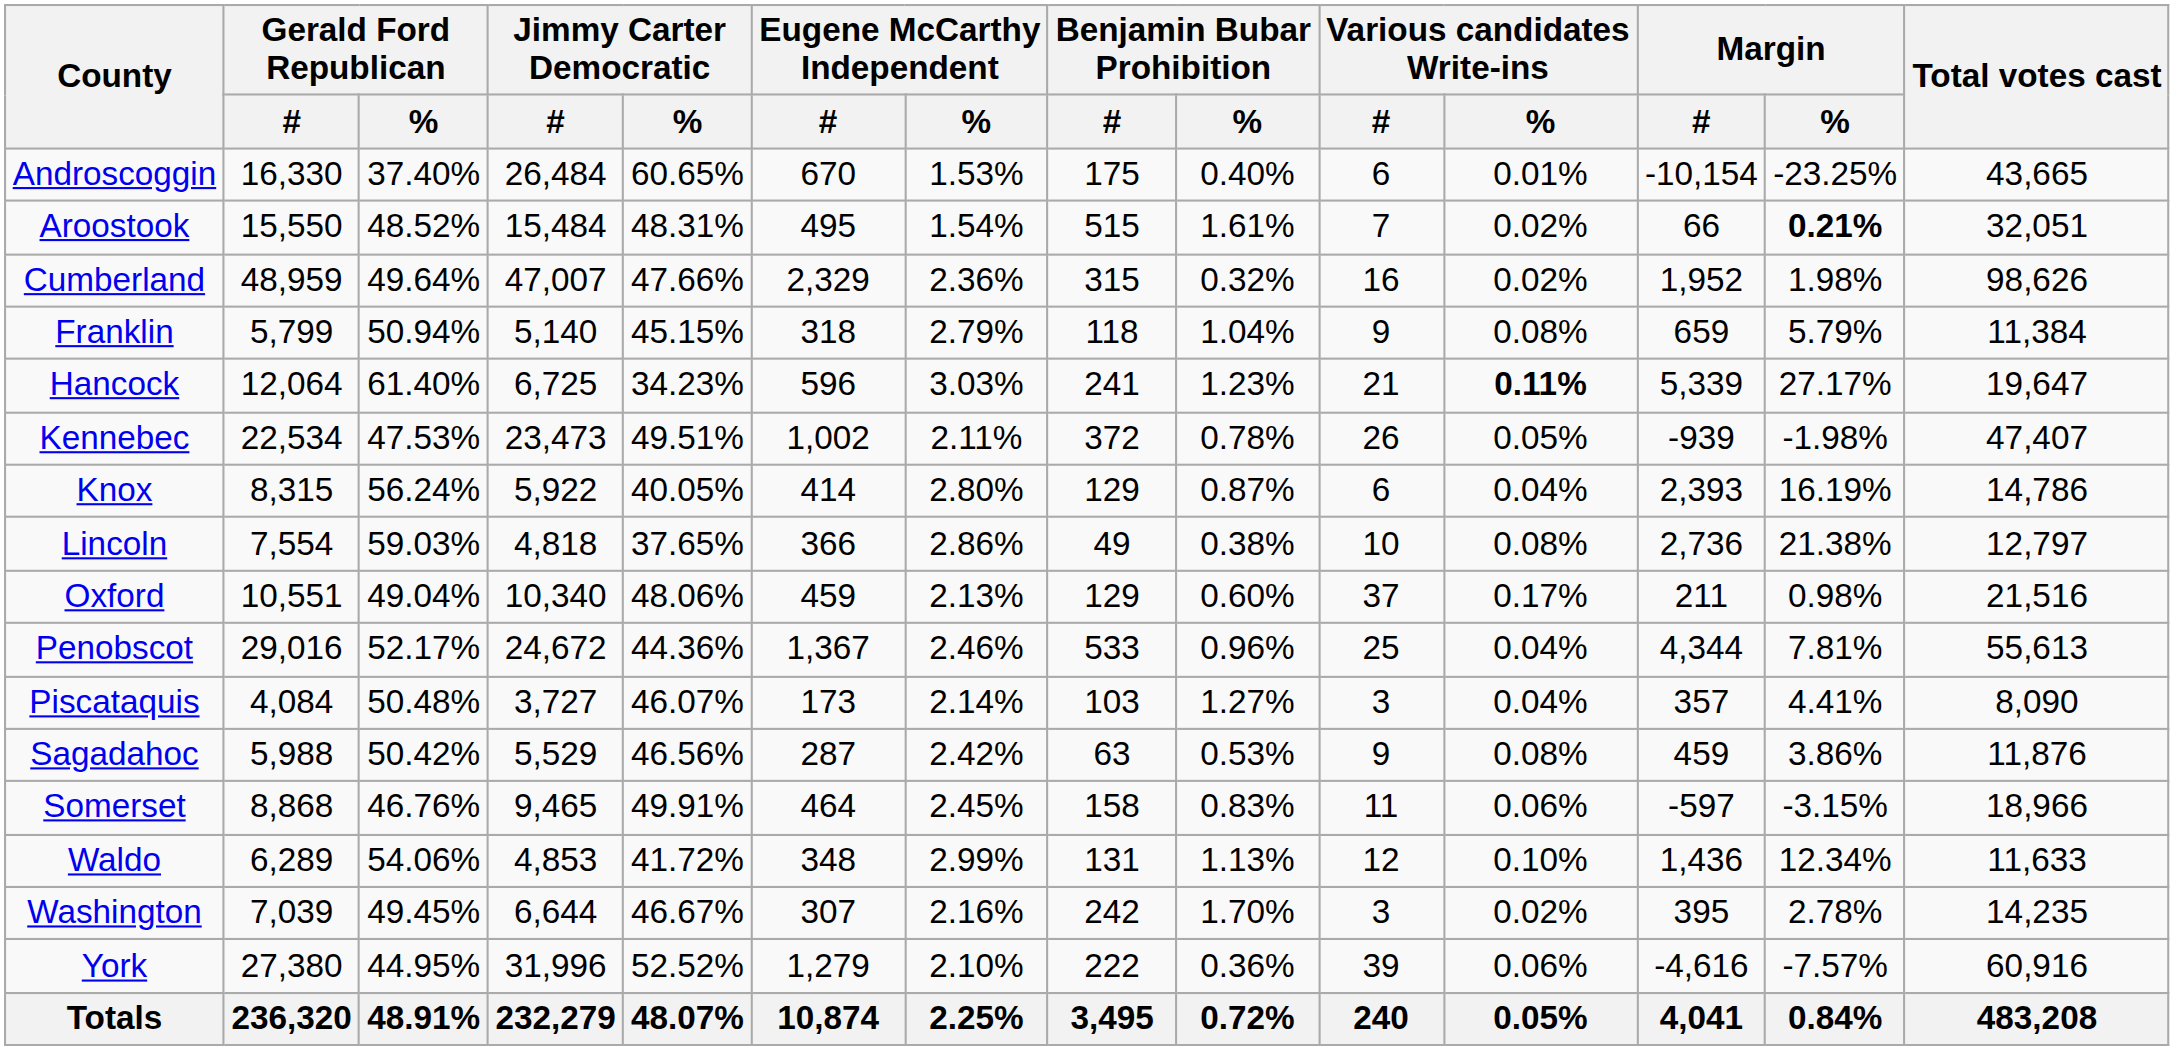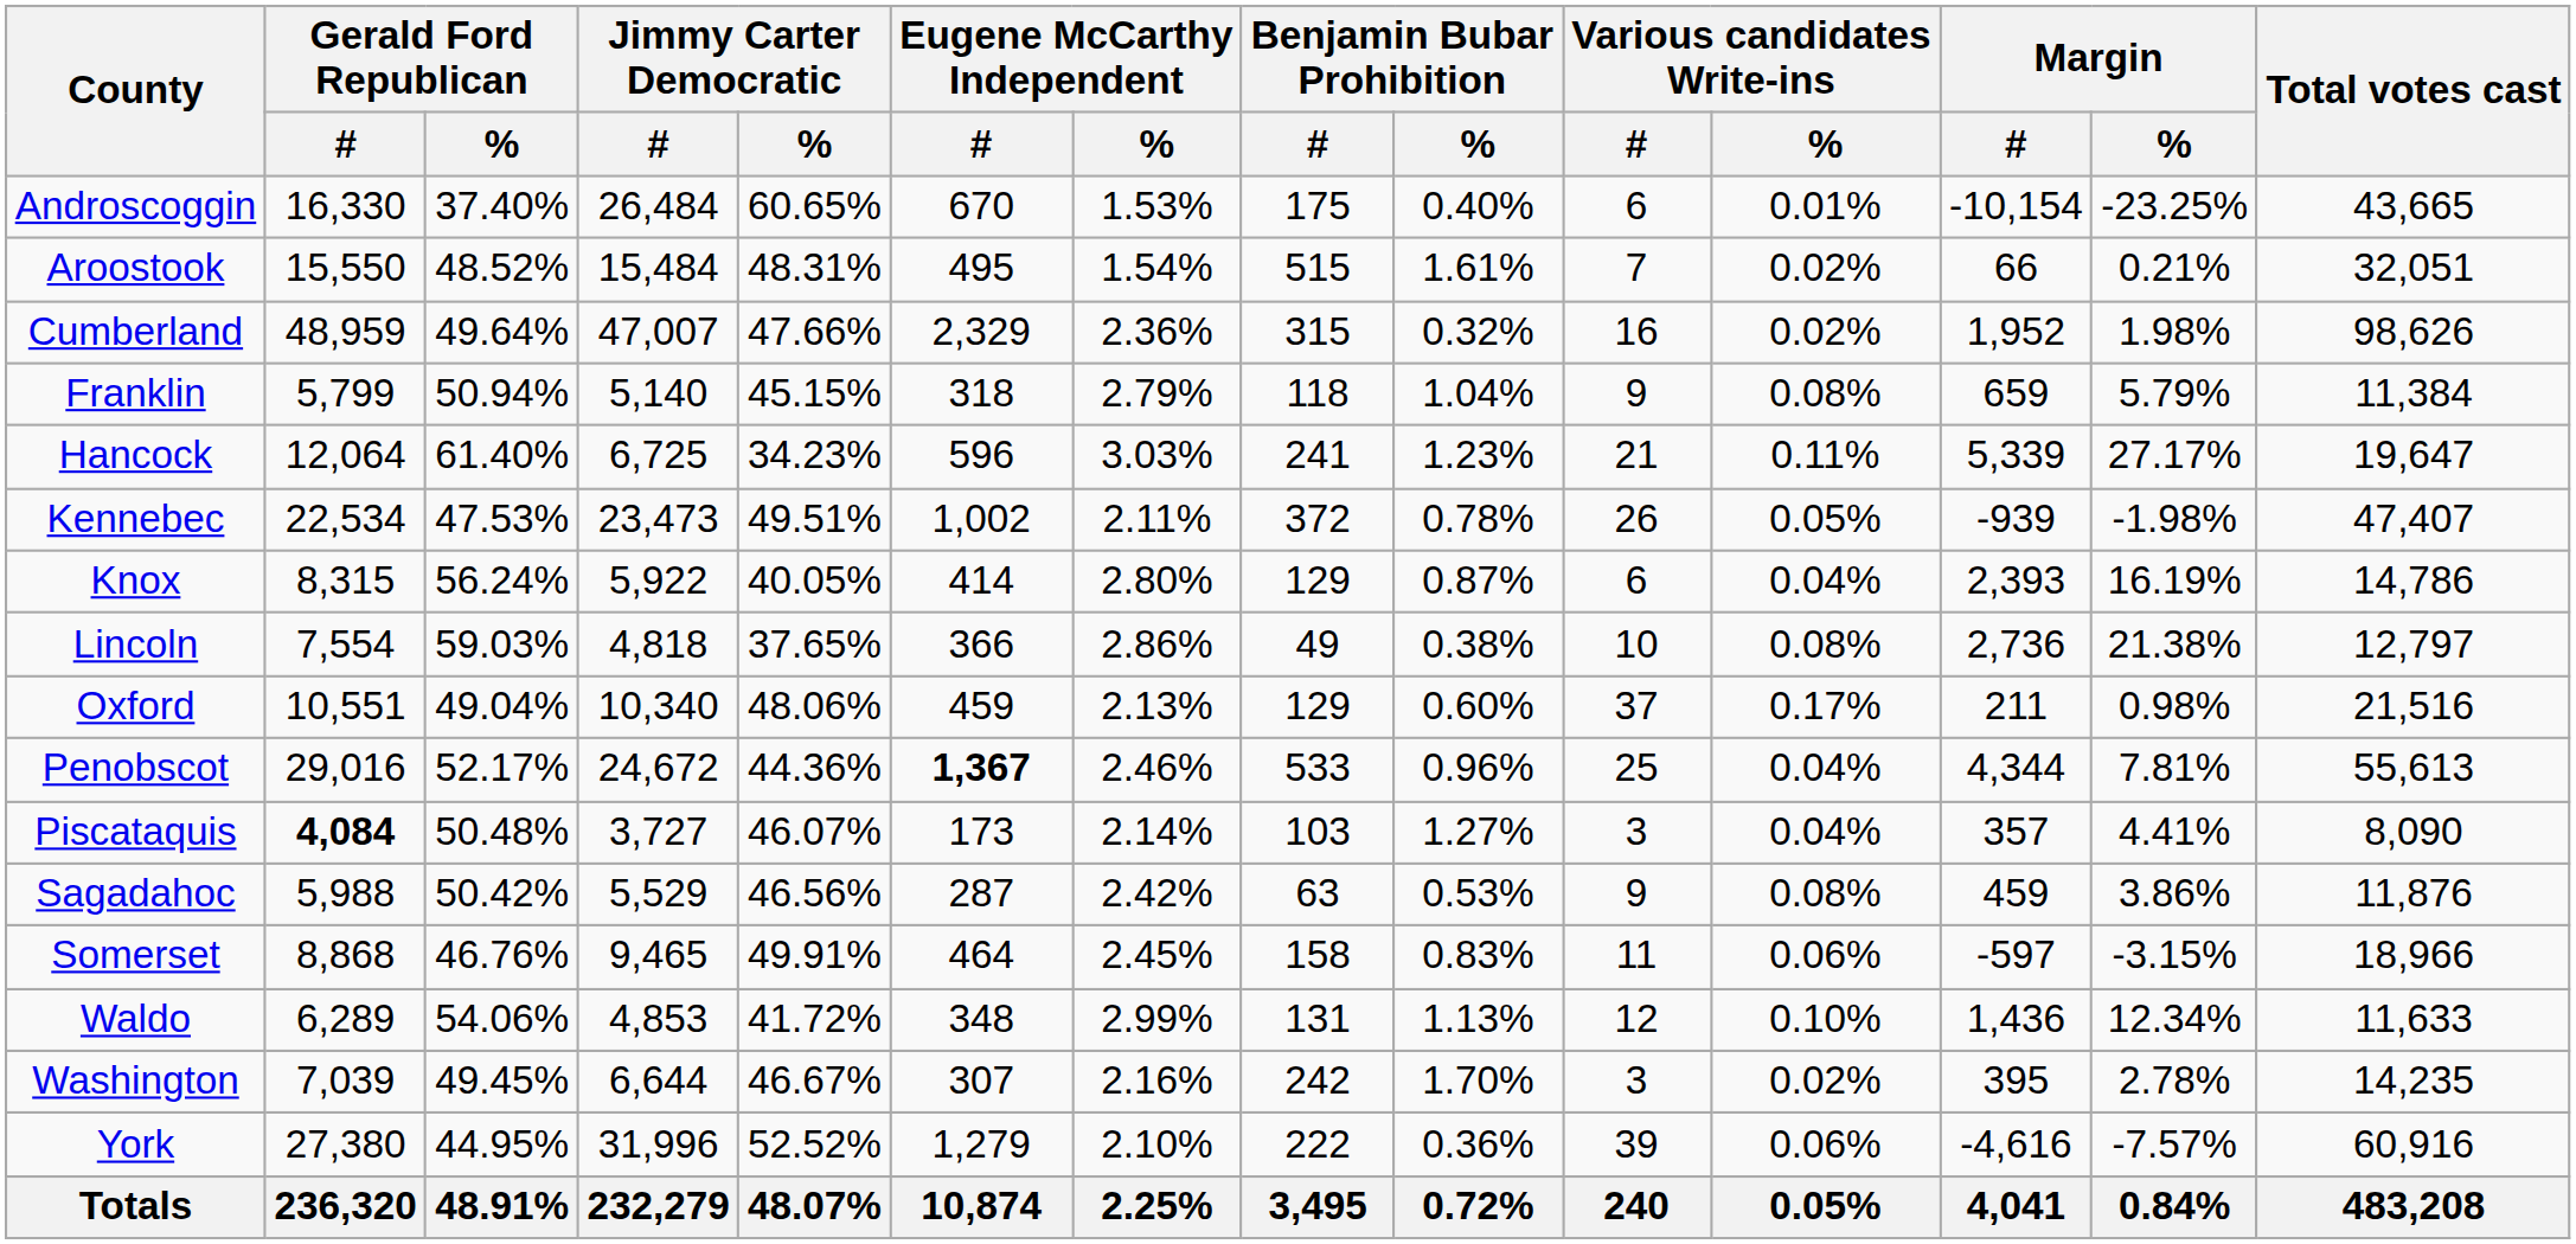Aroostook | Margin / %: bold -> normal
Hancock | Various candidates Write-ins / %: bold -> normal
Penobscot | Eugene McCarthy Independent / #: normal -> bold
Piscataquis | Gerald Ford Republican / #: normal -> bold
